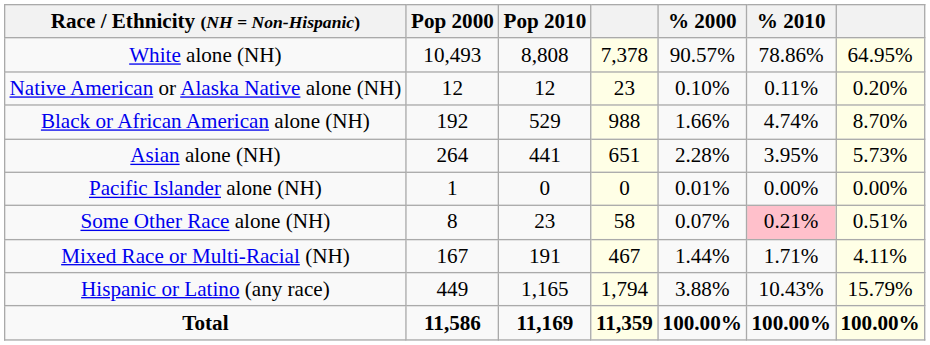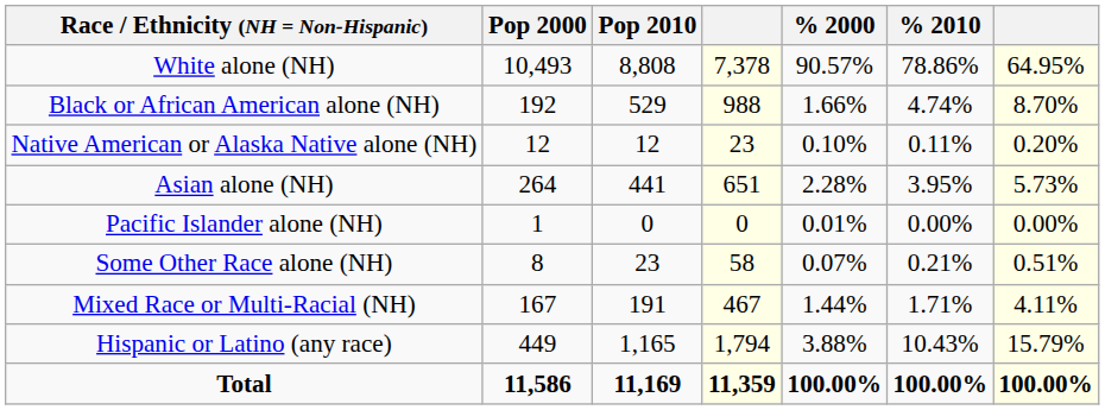rows swapped: Black or African American alone (NH) <-> Native American or Alaska Native alone (NH)
Some Other Race alone (NH) | % 2010: pink background -> no background
